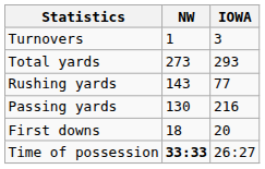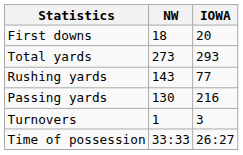rows swapped: First downs <-> Turnovers
Time of possession | NW: bold -> normal
